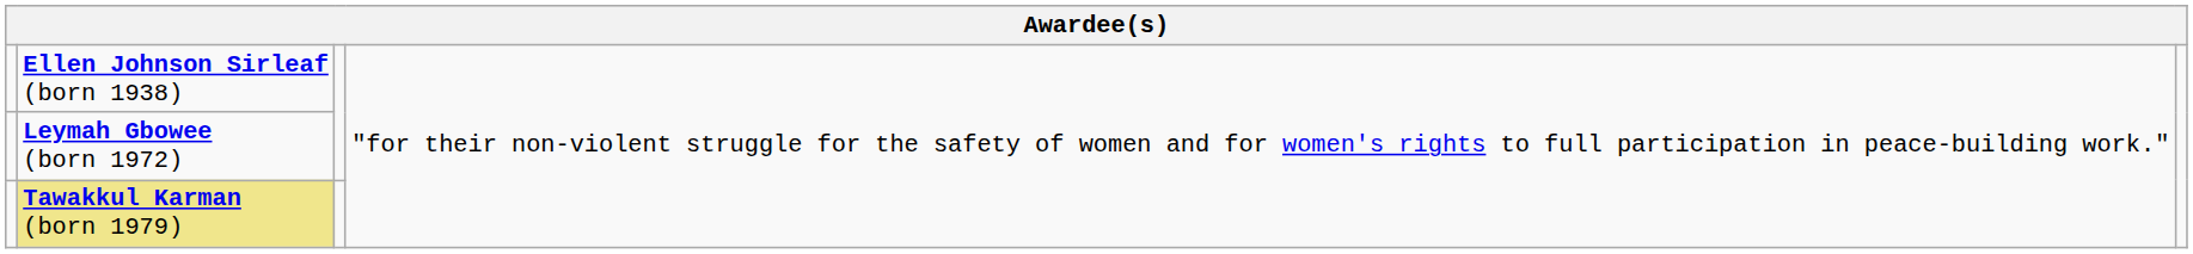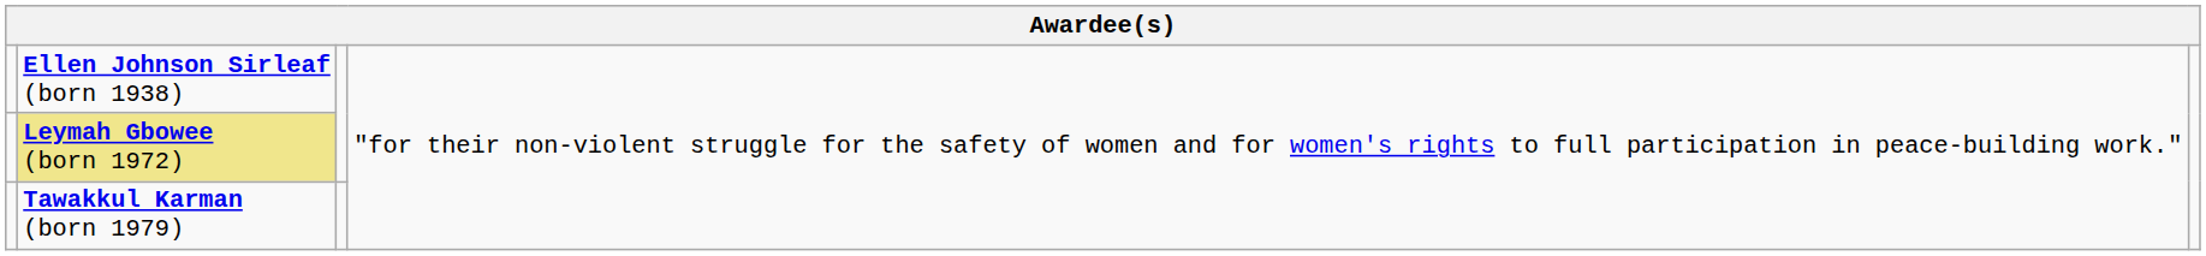Leymah Gbowee (born 1972) | column 2: no background -> khaki background
Tawakkul Karman (born 1979) | column 2: khaki background -> no background
